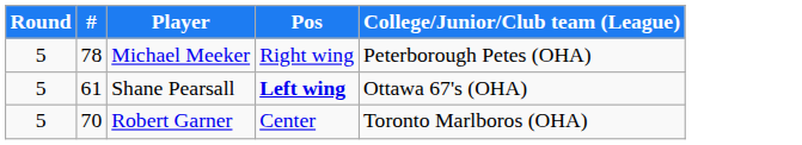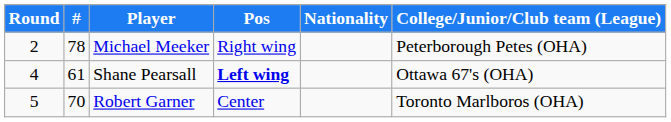+ column: Nationality
Michael Meeker | Round: 5 -> 2
Shane Pearsall | Round: 5 -> 4
